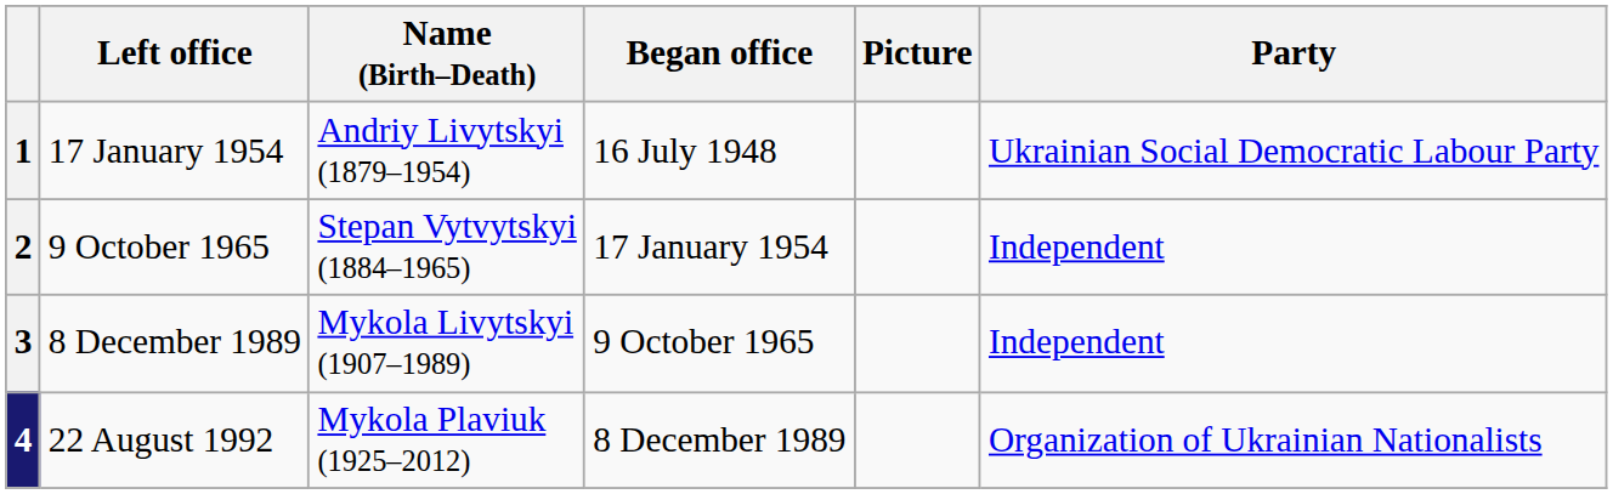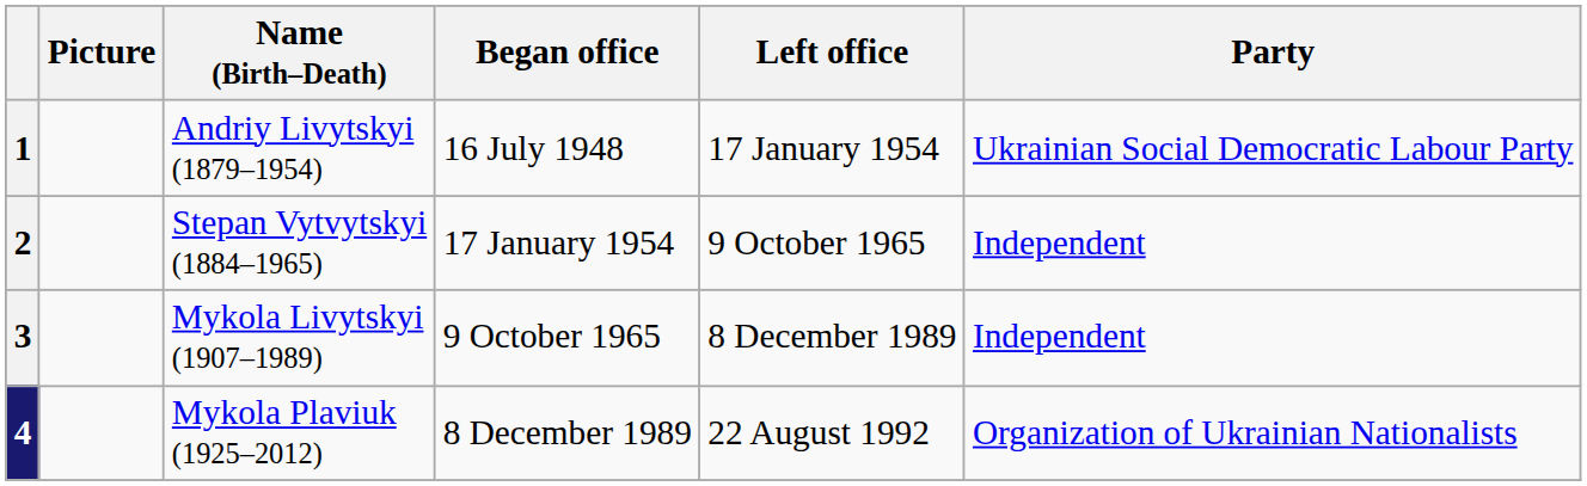columns swapped: Picture <-> Left office
